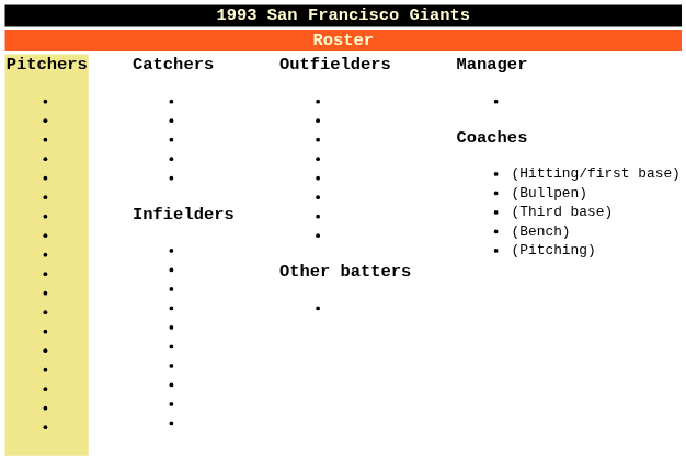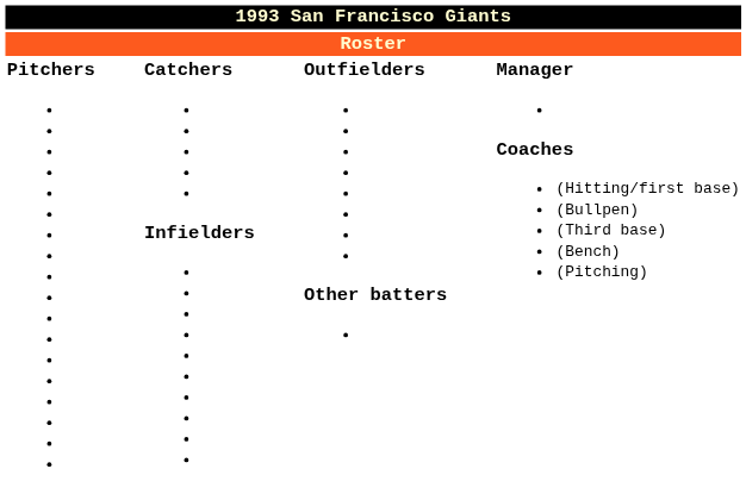Pitchers | column 1: khaki background -> no background
